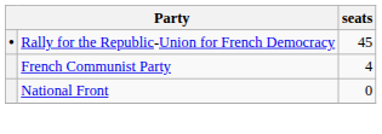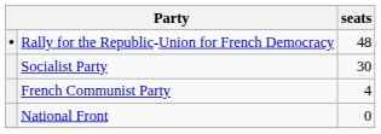Rally for the Republic-Union for French Democracy | seats: 45 -> 48
+ row: Socialist Party | 30
